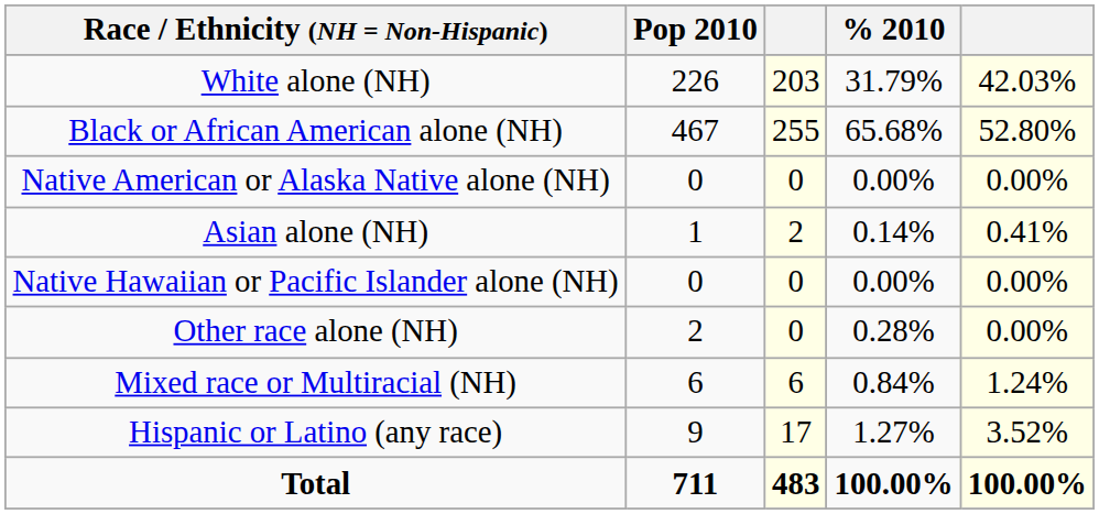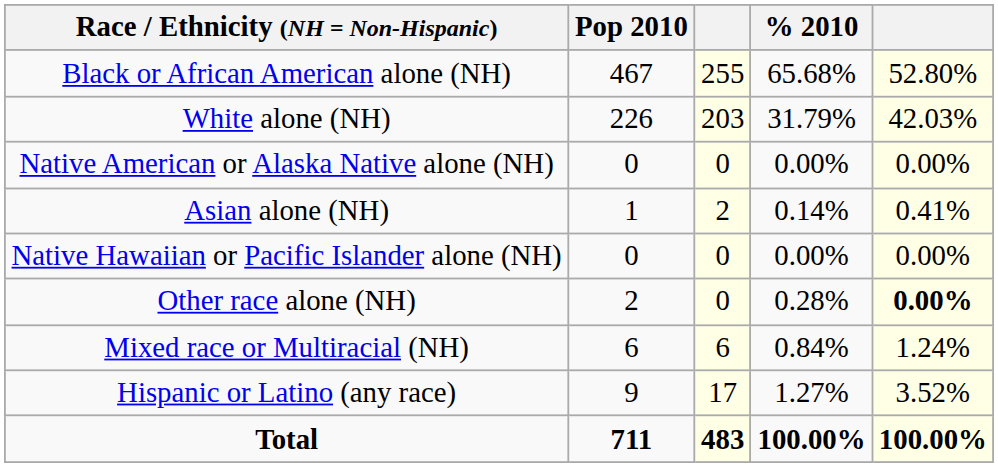rows swapped: White alone (NH) <-> Black or African American alone (NH)
Other race alone (NH) | column 5: normal -> bold
